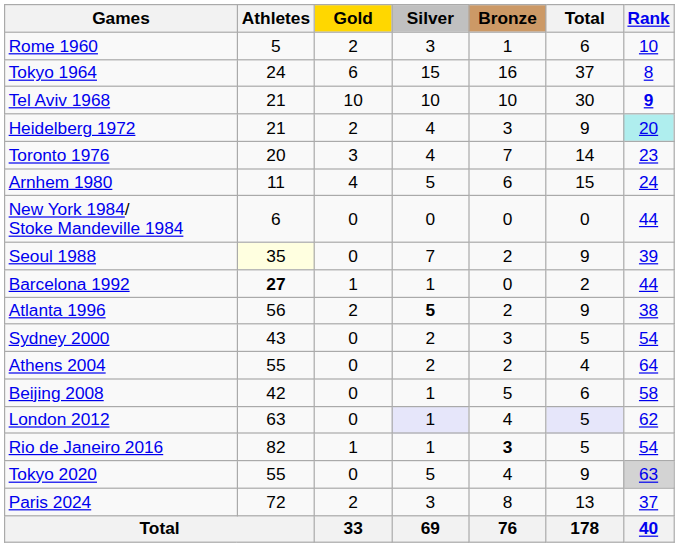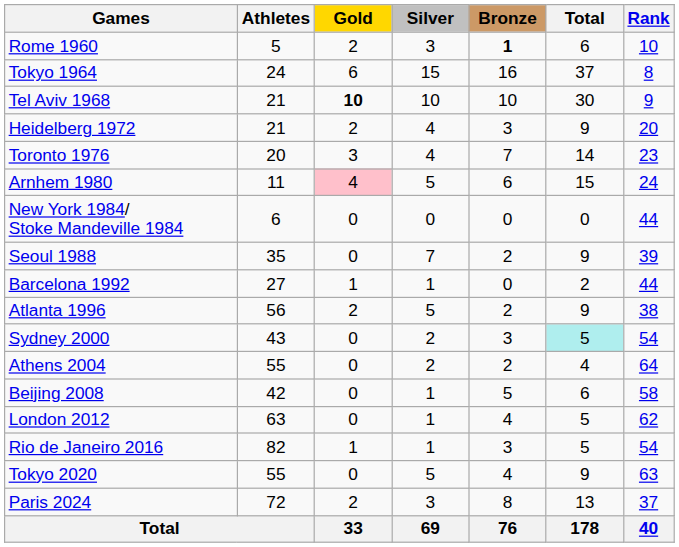Rome 1960 | Bronze: normal -> bold
Tel Aviv 1968 | Gold: normal -> bold
Tel Aviv 1968 | Rank: bold -> normal
Heidelberg 1972 | Rank: paleturquoise background -> no background
Arnhem 1980 | Gold: no background -> pink background
Seoul 1988 | Athletes: lightyellow background -> no background
Barcelona 1992 | Athletes: bold -> normal
Atlanta 1996 | Silver: bold -> normal
Sydney 2000 | Total: no background -> paleturquoise background
London 2012 | Silver: lavender background -> no background
London 2012 | Total: lavender background -> no background
Rio de Janeiro 2016 | Bronze: bold -> normal
Tokyo 2020 | Rank: lightgrey background -> no background
